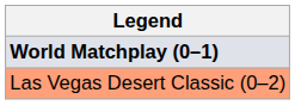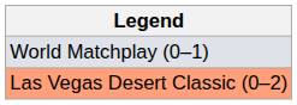row 2 | column 1: bold -> normal
